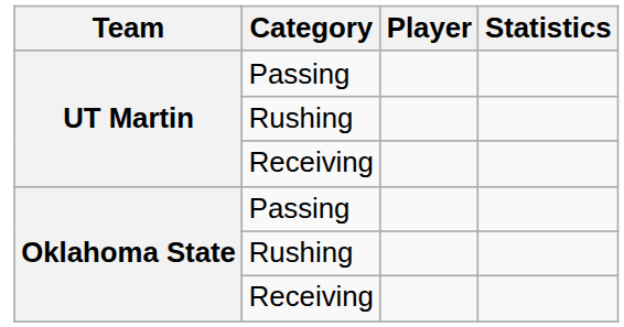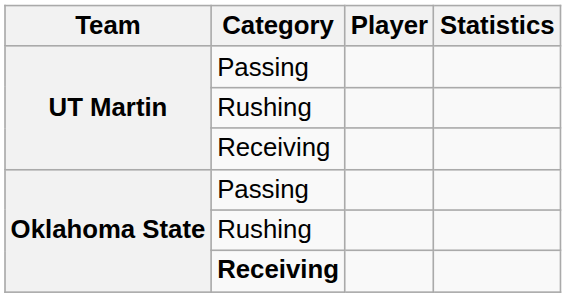Oklahoma State / Receiving | Category: normal -> bold
